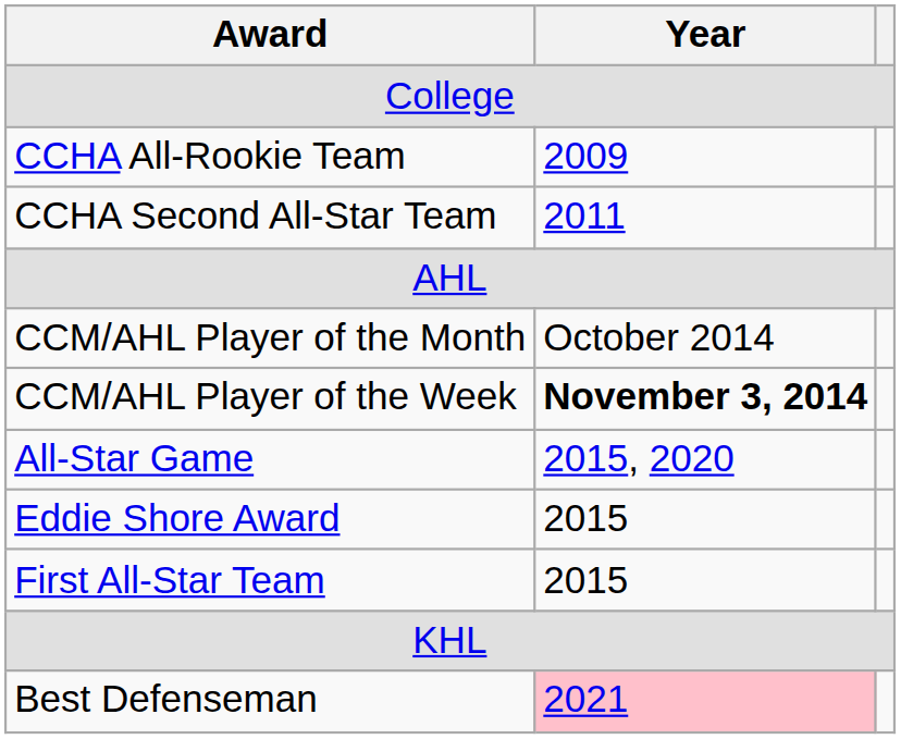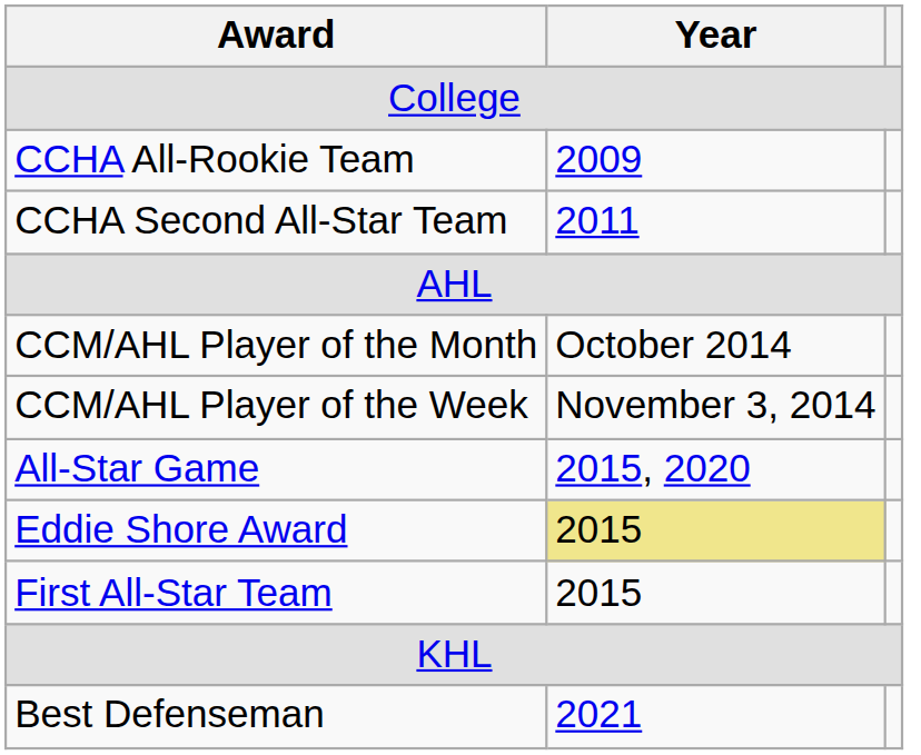CCM/AHL Player of the Week | Year: bold -> normal
Eddie Shore Award | Year: no background -> khaki background
Best Defenseman | Year: pink background -> no background
